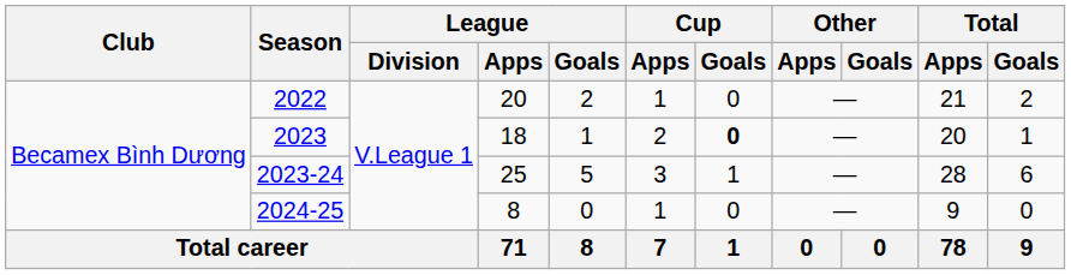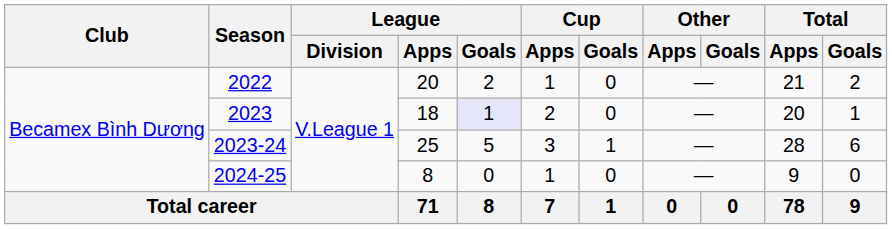2023 | League / Goals: no background -> lavender background
2023 | Cup / Goals: bold -> normal
